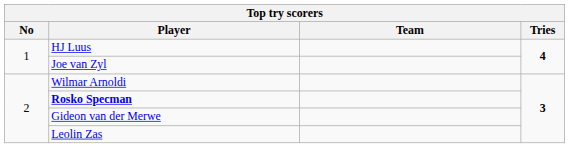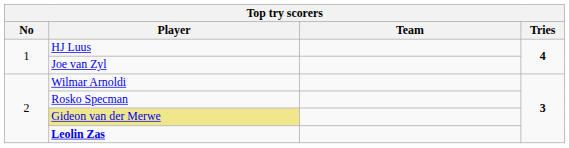Rosko Specman | Player: bold -> normal
Gideon van der Merwe | Player: no background -> khaki background
Leolin Zas | Player: normal -> bold
